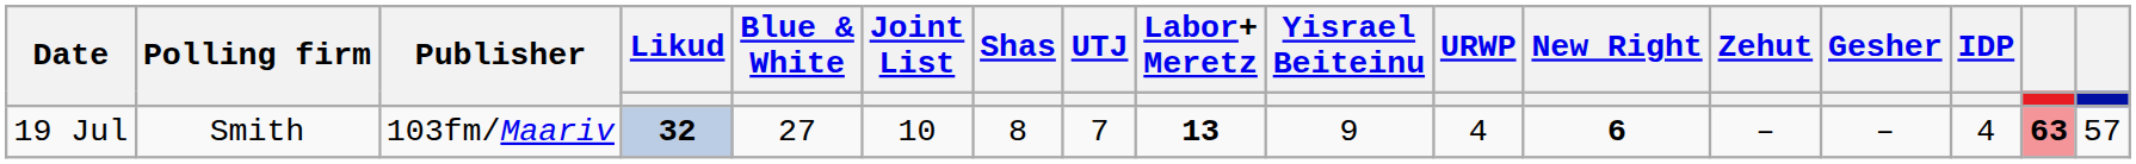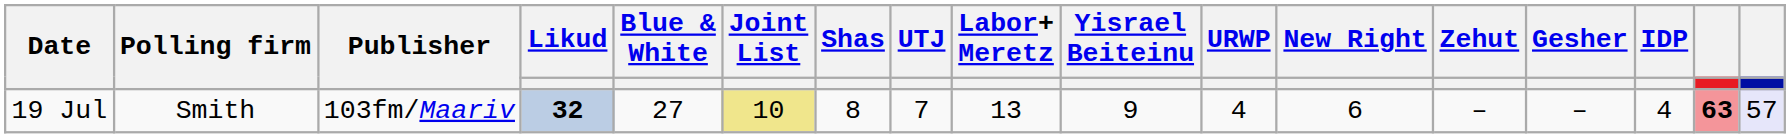19 Jul | Joint List: no background -> khaki background
19 Jul | Labor+ Meretz: bold -> normal
19 Jul | New Right: bold -> normal
19 Jul | column 17: no background -> lavender background
